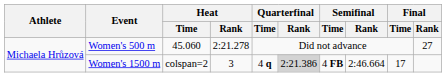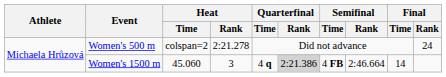Women's 500 m | Heat / Time: 45.060 -> colspan=2
Women's 500 m | Final / Rank: 27 -> 24
Women's 1500 m | Heat / Time: colspan=2 -> 45.060
Women's 1500 m | Final / Time: 17 -> 14
